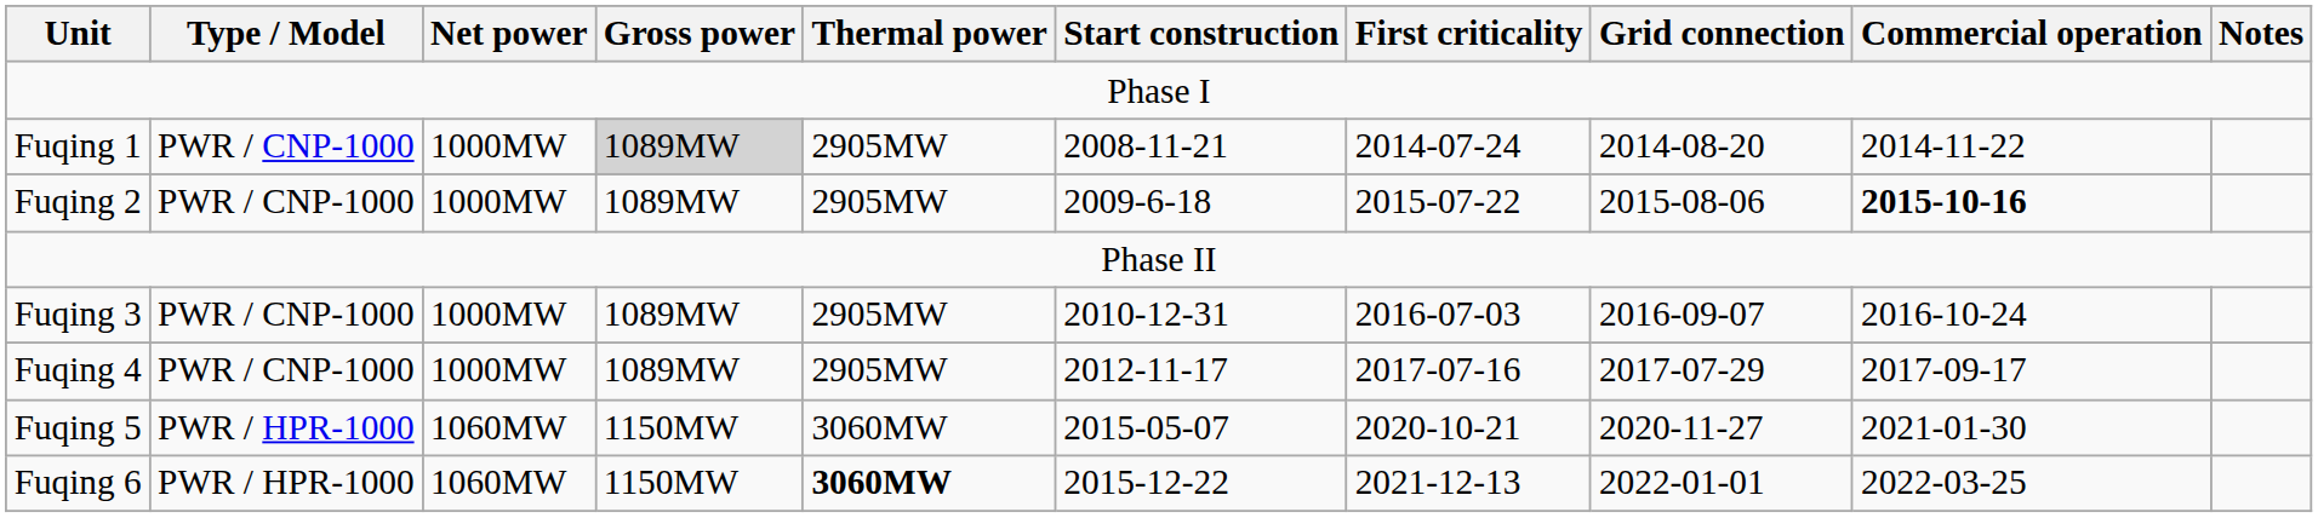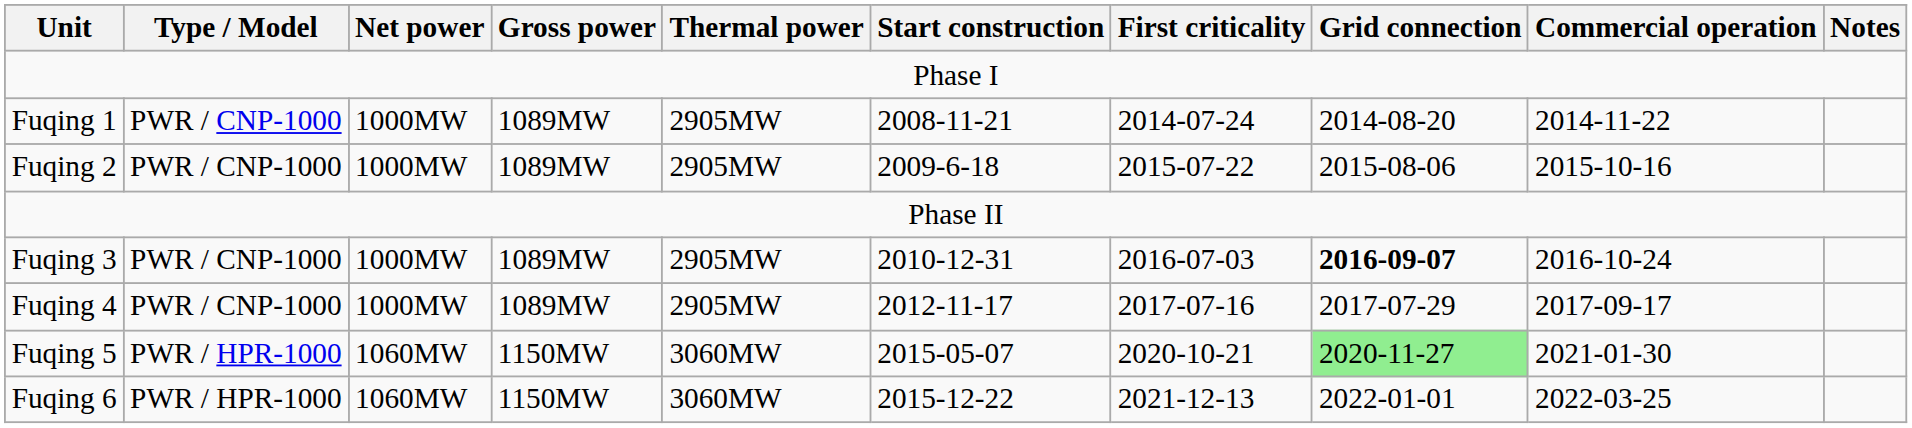Fuqing 1 | Gross power: lightgrey background -> no background
Fuqing 2 | Commercial operation: bold -> normal
Fuqing 3 | Grid connection: normal -> bold
Fuqing 5 | Grid connection: no background -> lightgreen background
Fuqing 6 | Thermal power: bold -> normal
